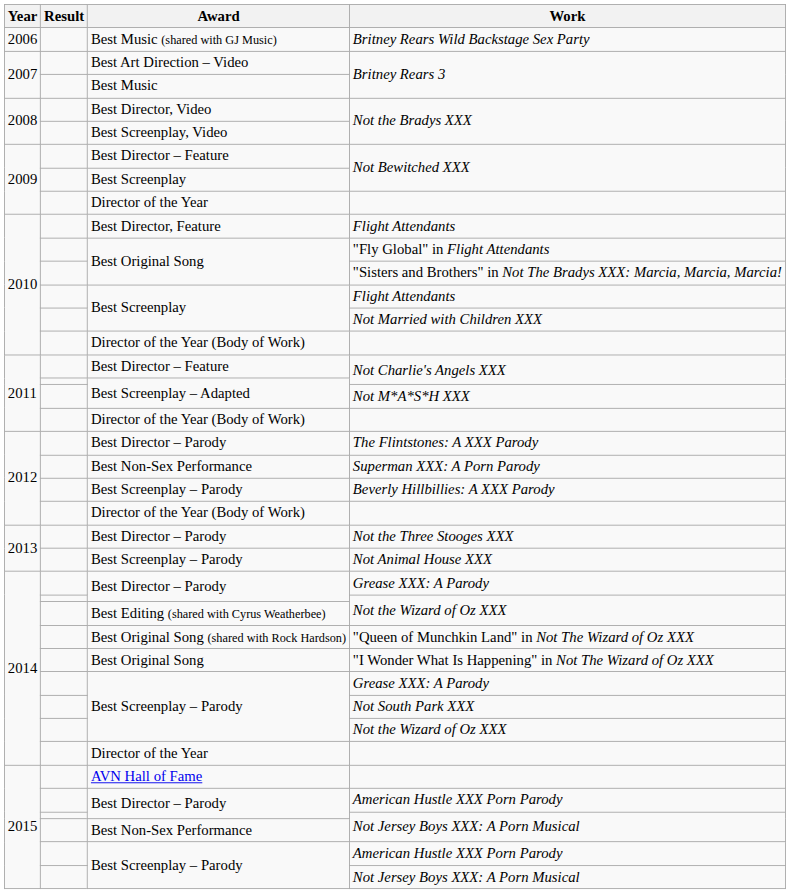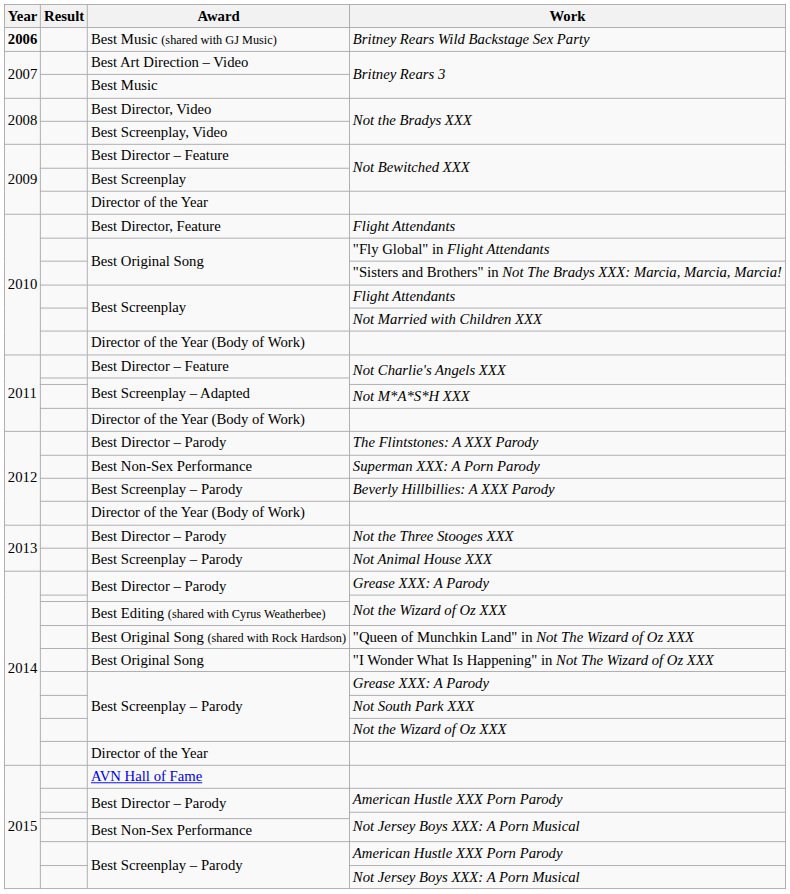Britney Rears Wild Backstage Sex Party | Year: normal -> bold
